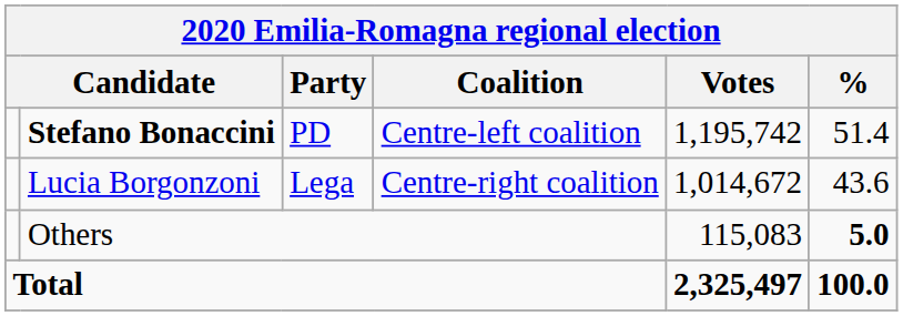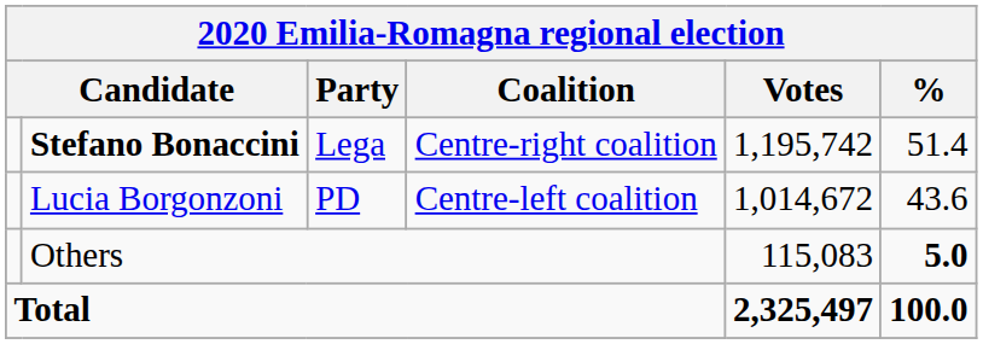Stefano Bonaccini | Party: PD -> Lega
Stefano Bonaccini | Coalition: Centre-left coalition -> Centre-right coalition
Lucia Borgonzoni | Party: Lega -> PD
Lucia Borgonzoni | Coalition: Centre-right coalition -> Centre-left coalition
